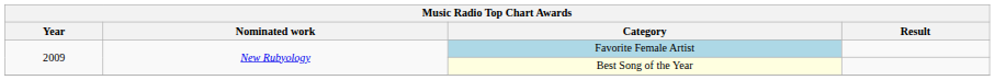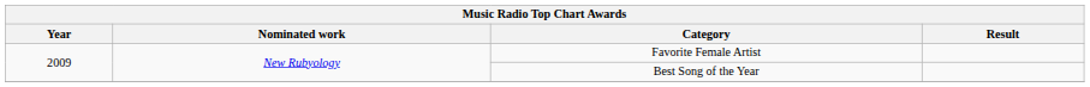Favorite Female Artist | Category: lightblue background -> no background
Best Song of the Year | Category: lightyellow background -> no background
